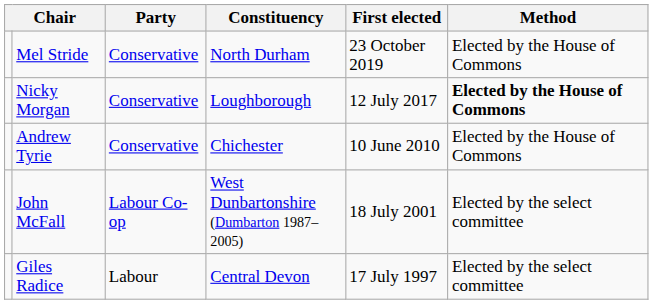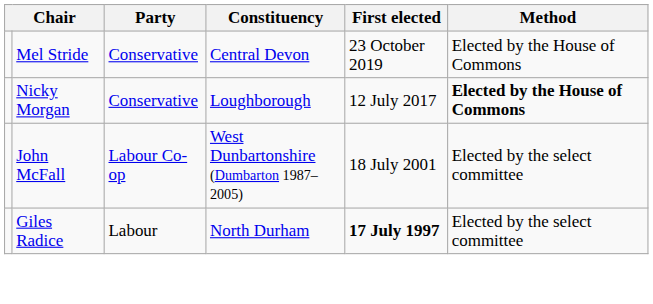Mel Stride | Constituency: North Durham -> Central Devon
- row: Andrew Tyrie | Conservative | Chichester | 10 June 2010 | Elected by the House of Commons
Giles Radice | Constituency: Central Devon -> North Durham
Giles Radice | First elected: normal -> bold
